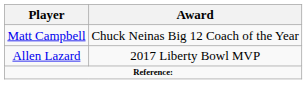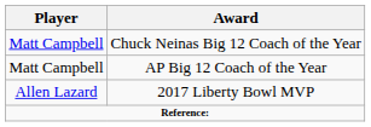+ row: Matt Campbell | AP Big 12 Coach of the Year
